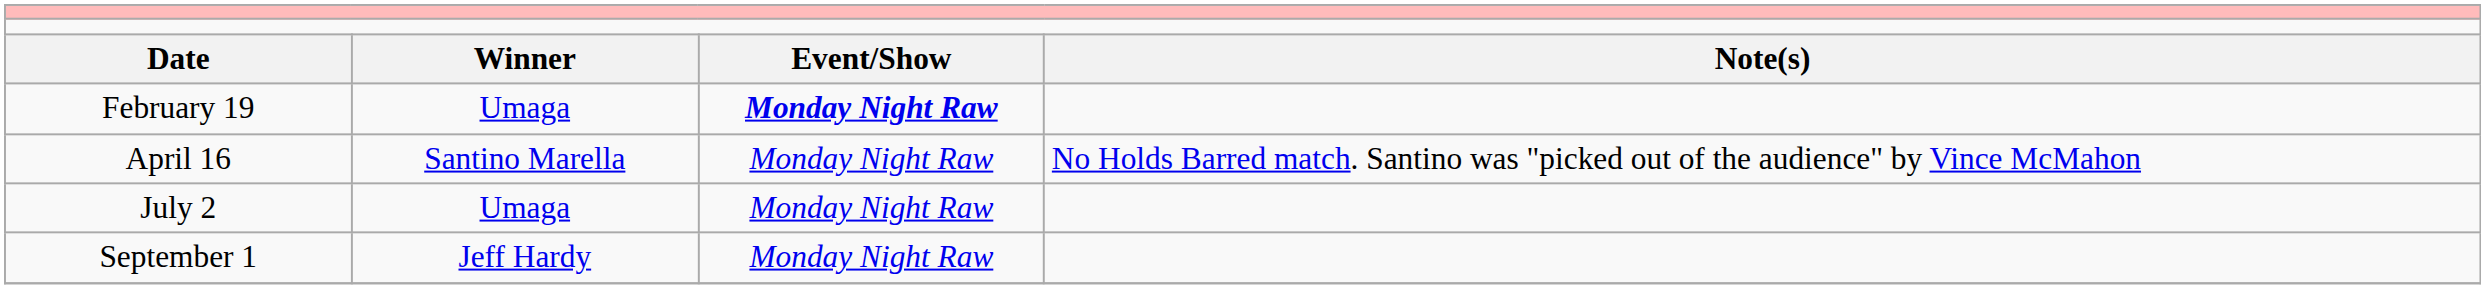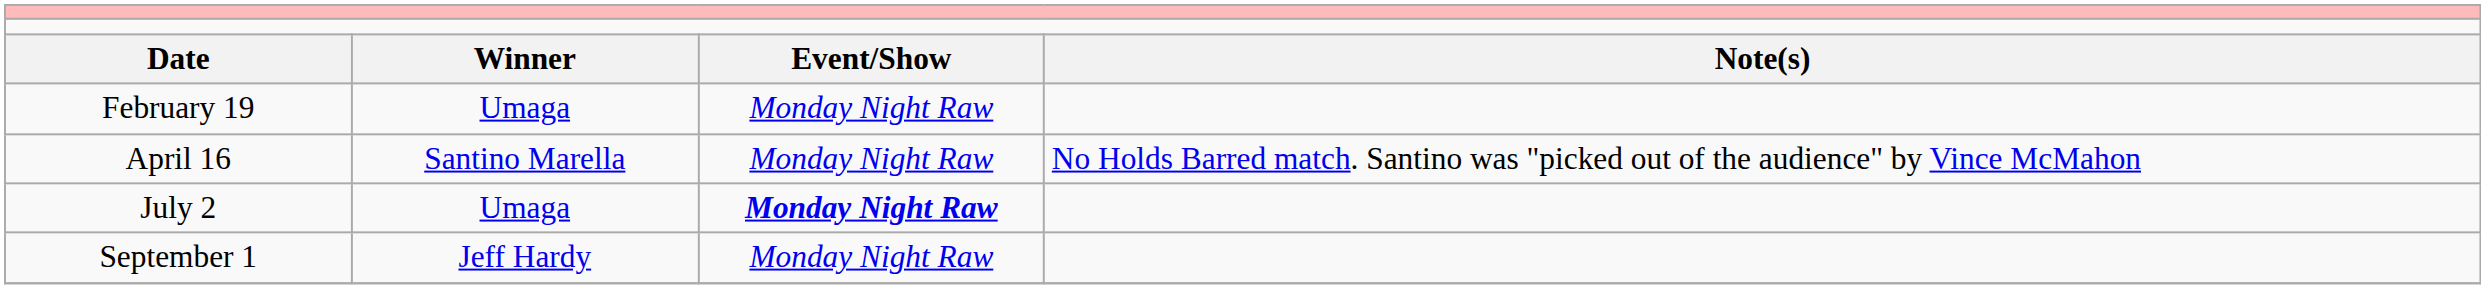February 19 | column 3: bold -> normal
July 2 | column 3: normal -> bold
